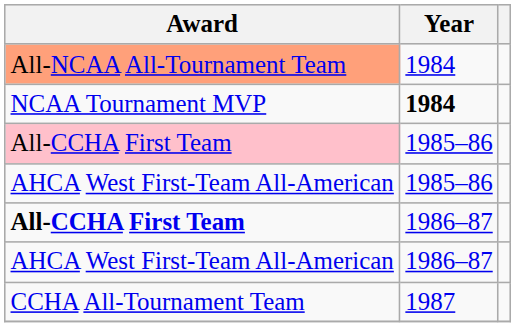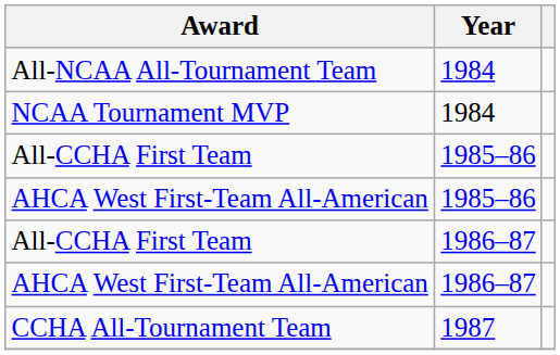All-NCAA All-Tournament Team | Award: lightsalmon background -> no background
NCAA Tournament MVP | Year: bold -> normal
All-CCHA First Team / 1985–86 | Award: pink background -> no background
All-CCHA First Team / 1986–87 | Award: bold -> normal
